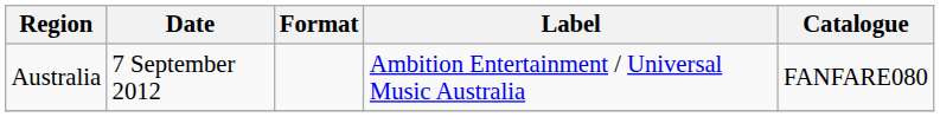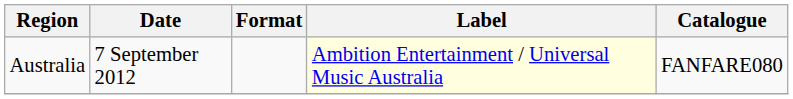Australia | Label: no background -> lightyellow background
